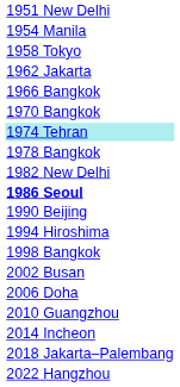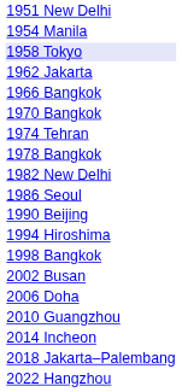1958 Tokyo | column 1: no background -> lavender background
1974 Tehran | column 1: paleturquoise background -> no background
1986 Seoul | column 1: bold -> normal
